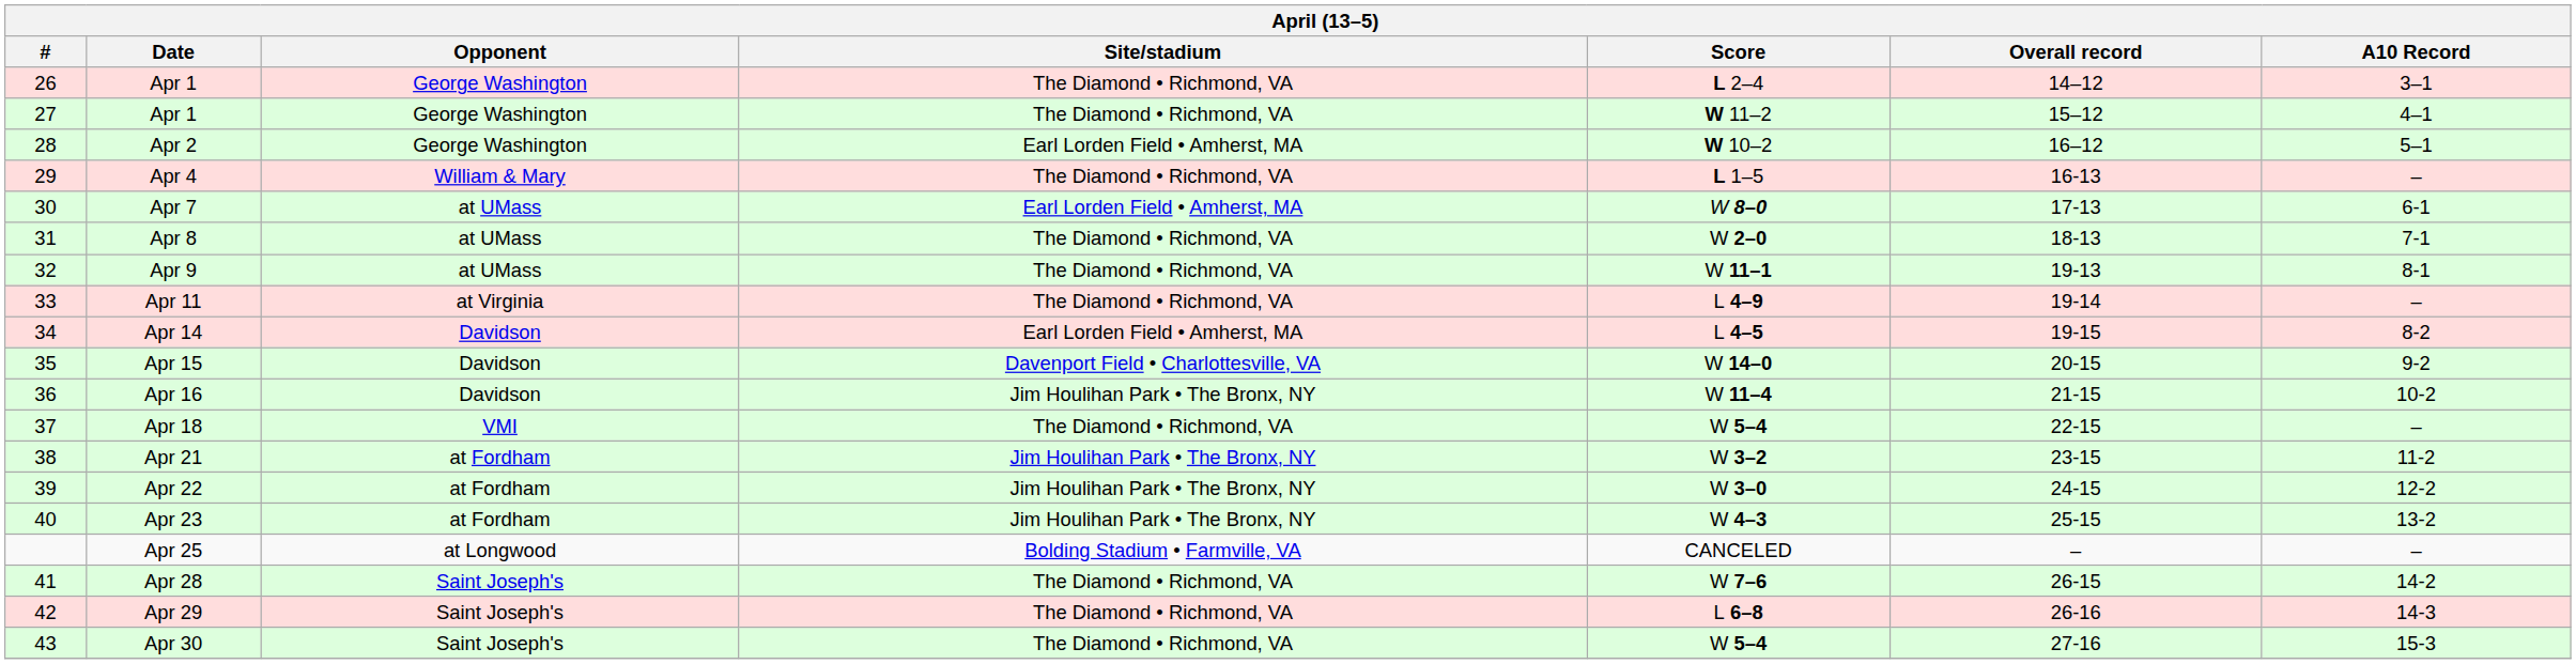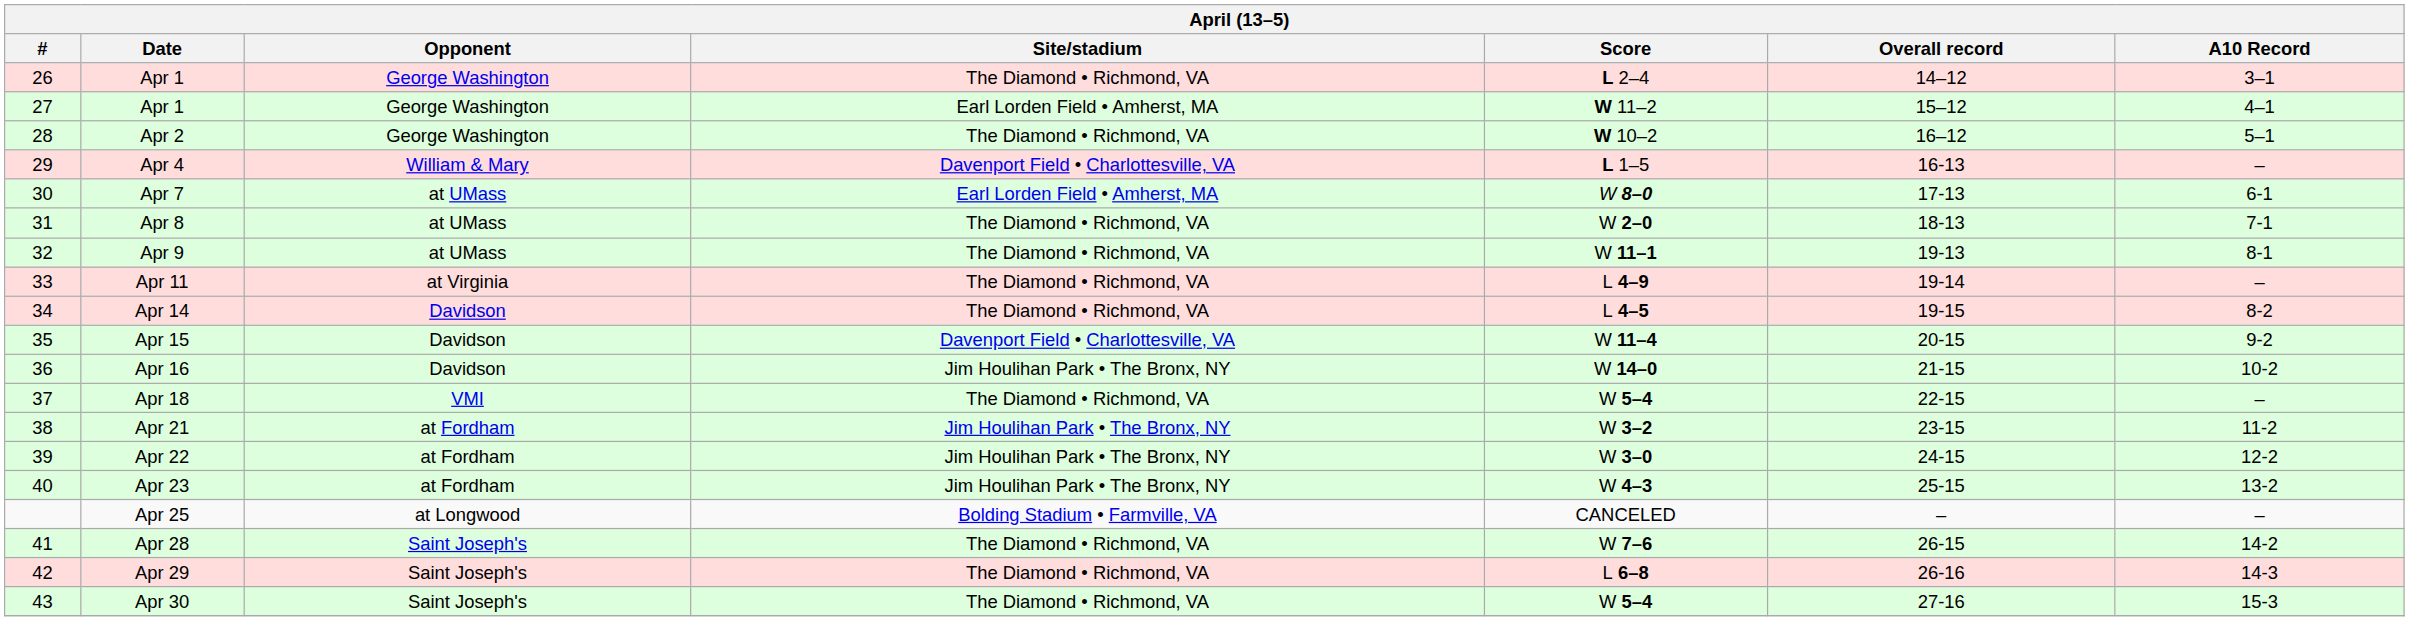27 / Apr 1 | Site/stadium: The Diamond • Richmond, VA -> Earl Lorden Field • Amherst, MA
Apr 2 | Site/stadium: Earl Lorden Field • Amherst, MA -> The Diamond • Richmond, VA
Apr 4 | Site/stadium: The Diamond • Richmond, VA -> Davenport Field • Charlottesville, VA
Apr 14 | Site/stadium: Earl Lorden Field • Amherst, MA -> The Diamond • Richmond, VA
Apr 15 | Score: W 14–0 -> W 11–4
Apr 16 | Score: W 11–4 -> W 14–0
